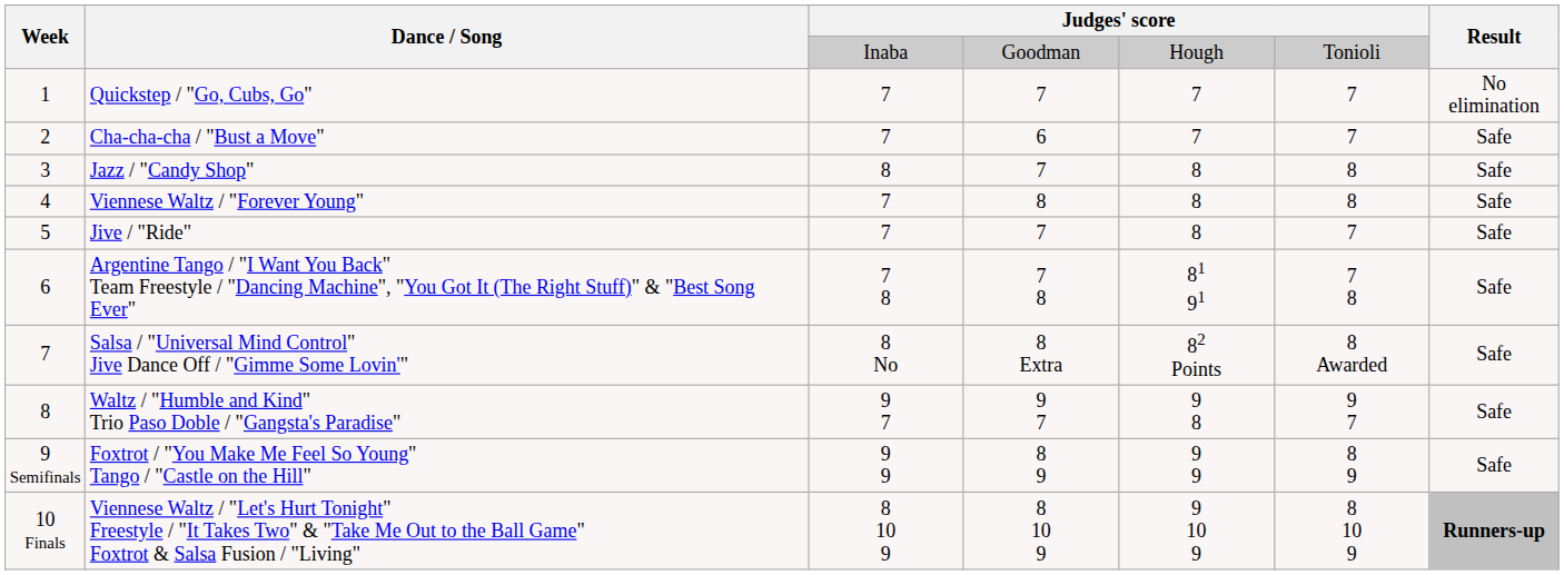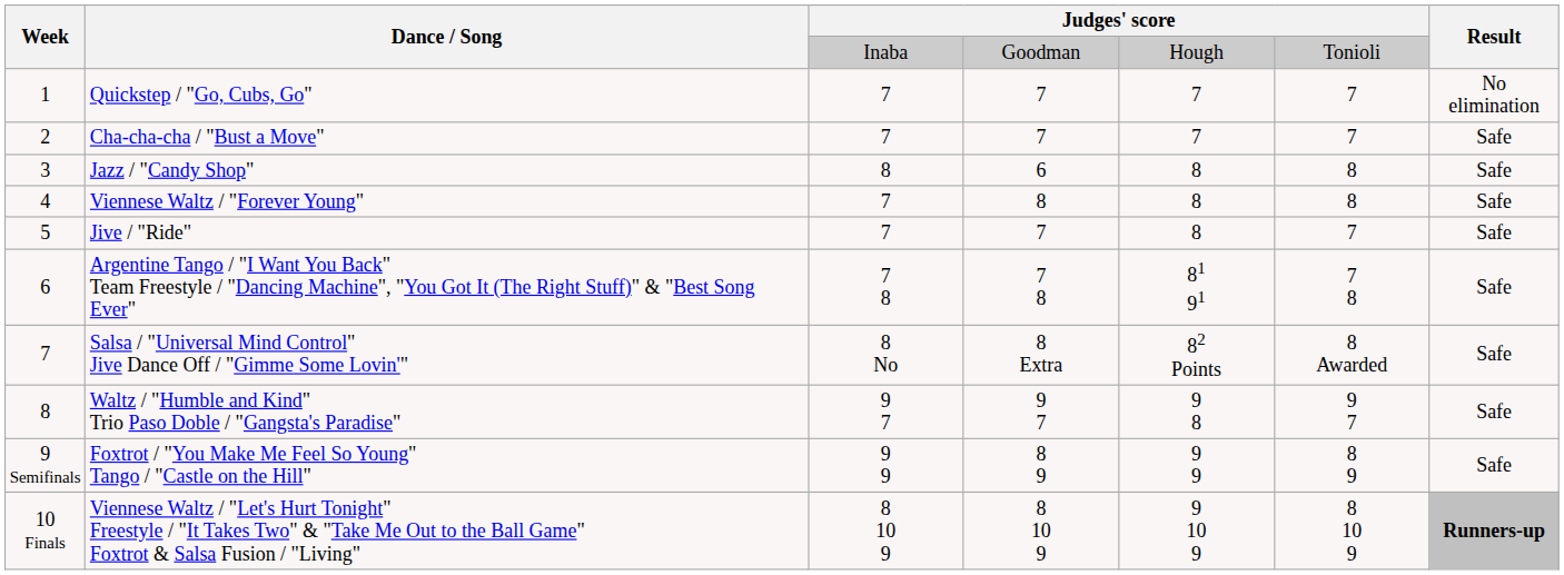Cha-cha-cha / "Bust a Move" | column 4: 6 -> 7
Jazz / "Candy Shop" | column 4: 7 -> 6
